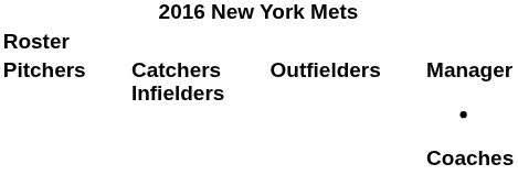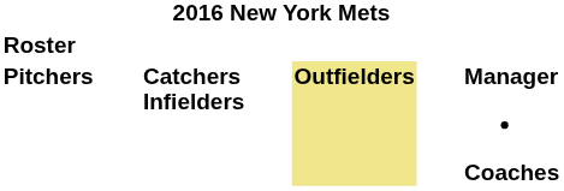Pitchers | column 3: no background -> khaki background
